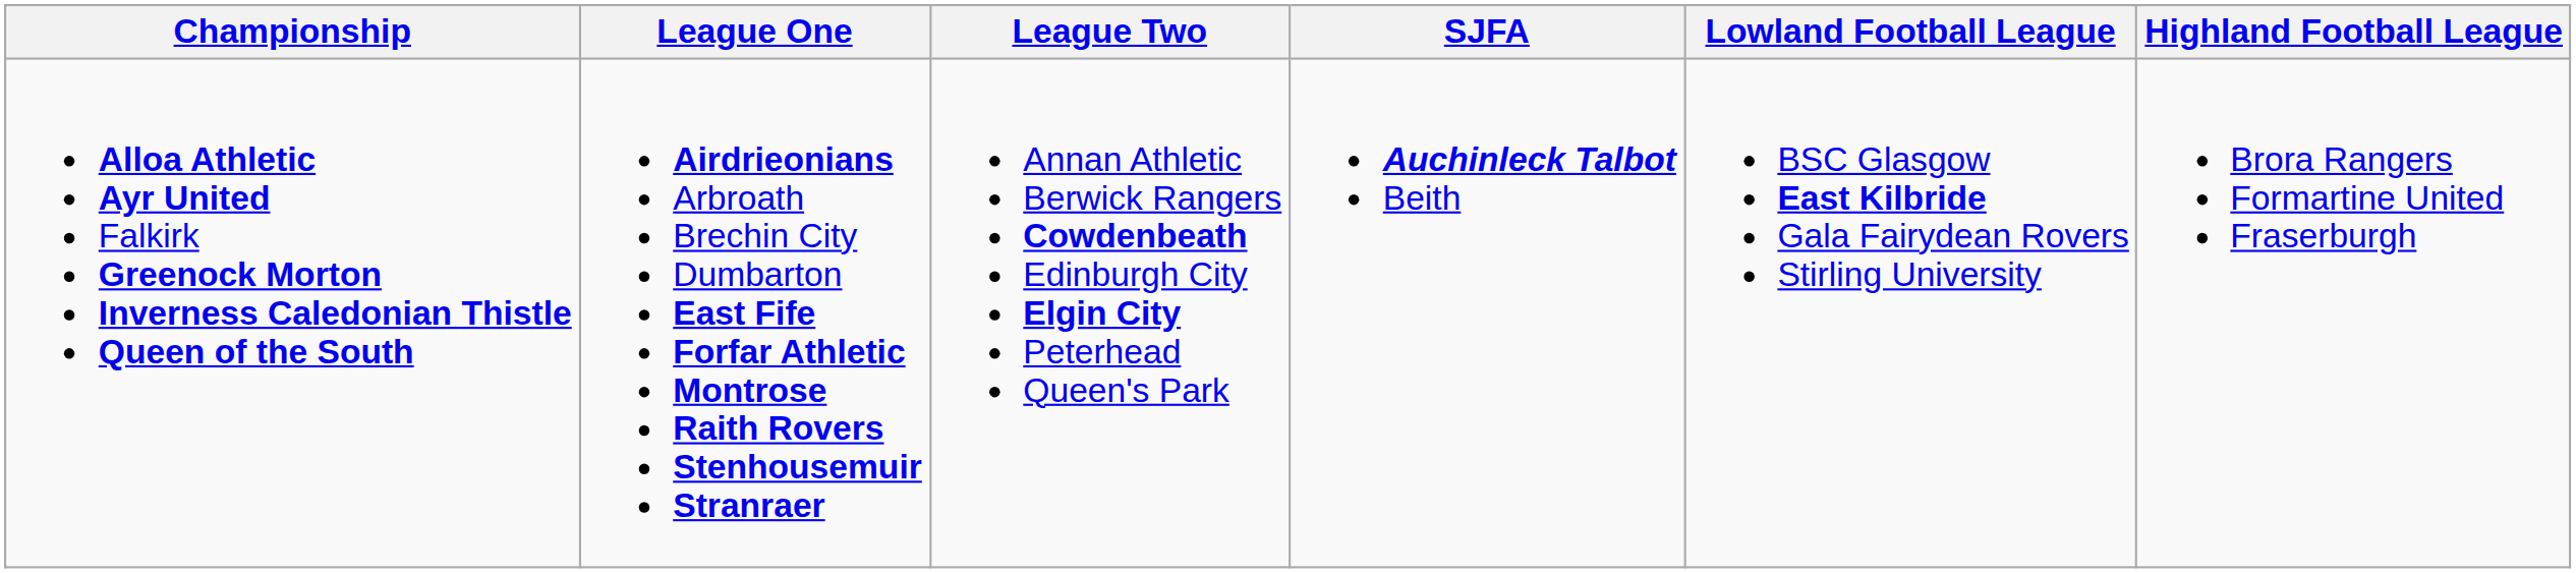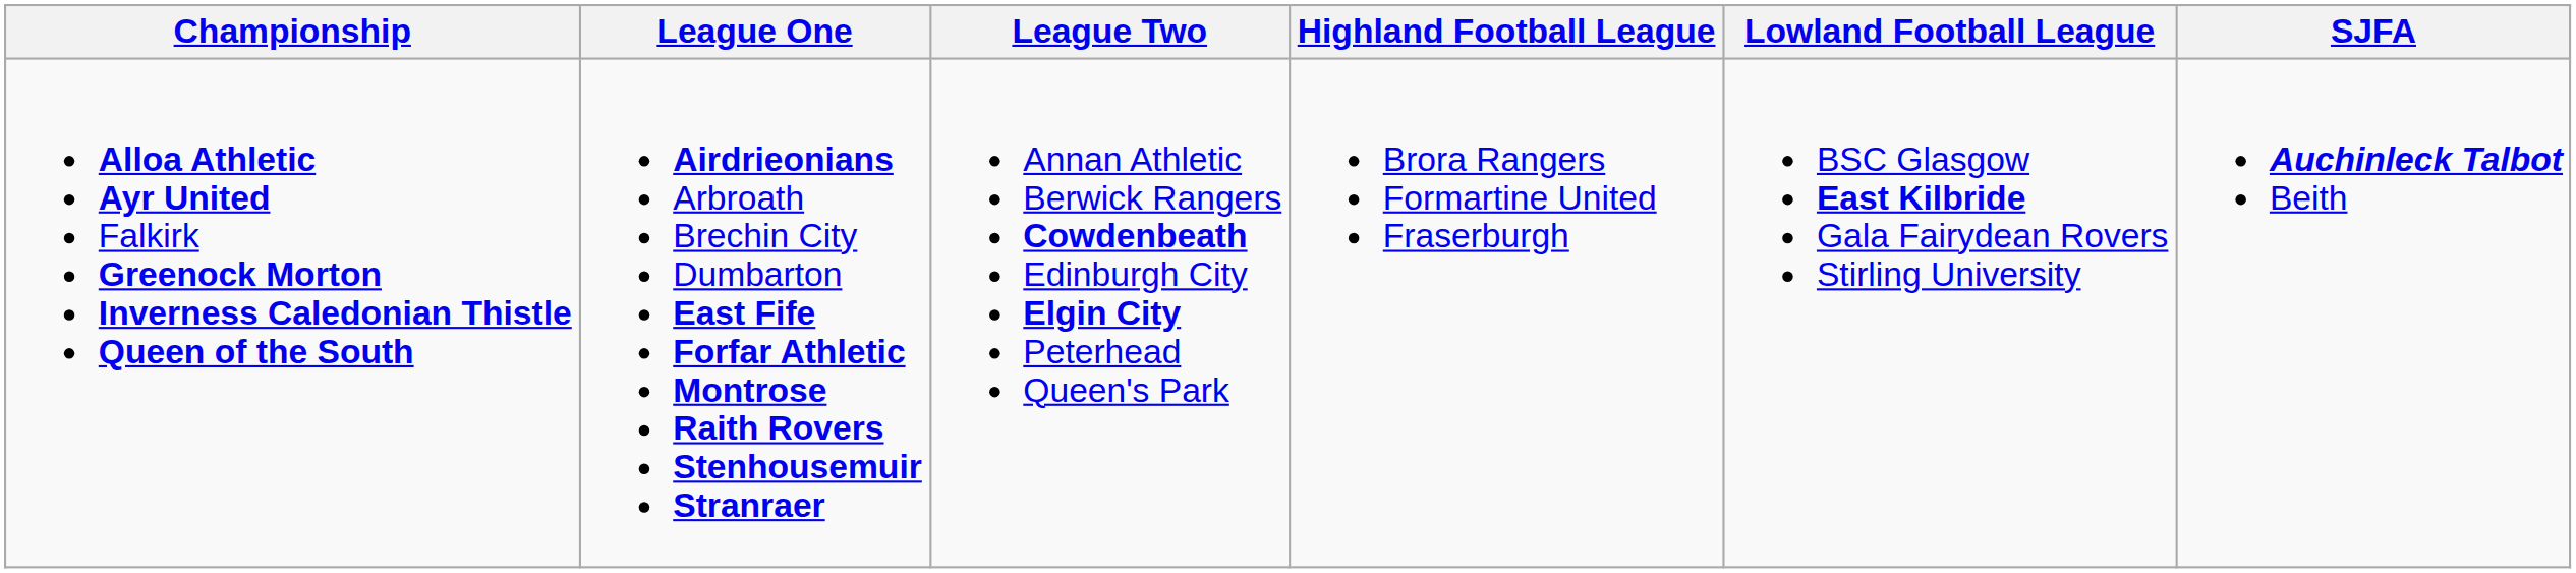columns swapped: Highland Football League <-> SJFA
